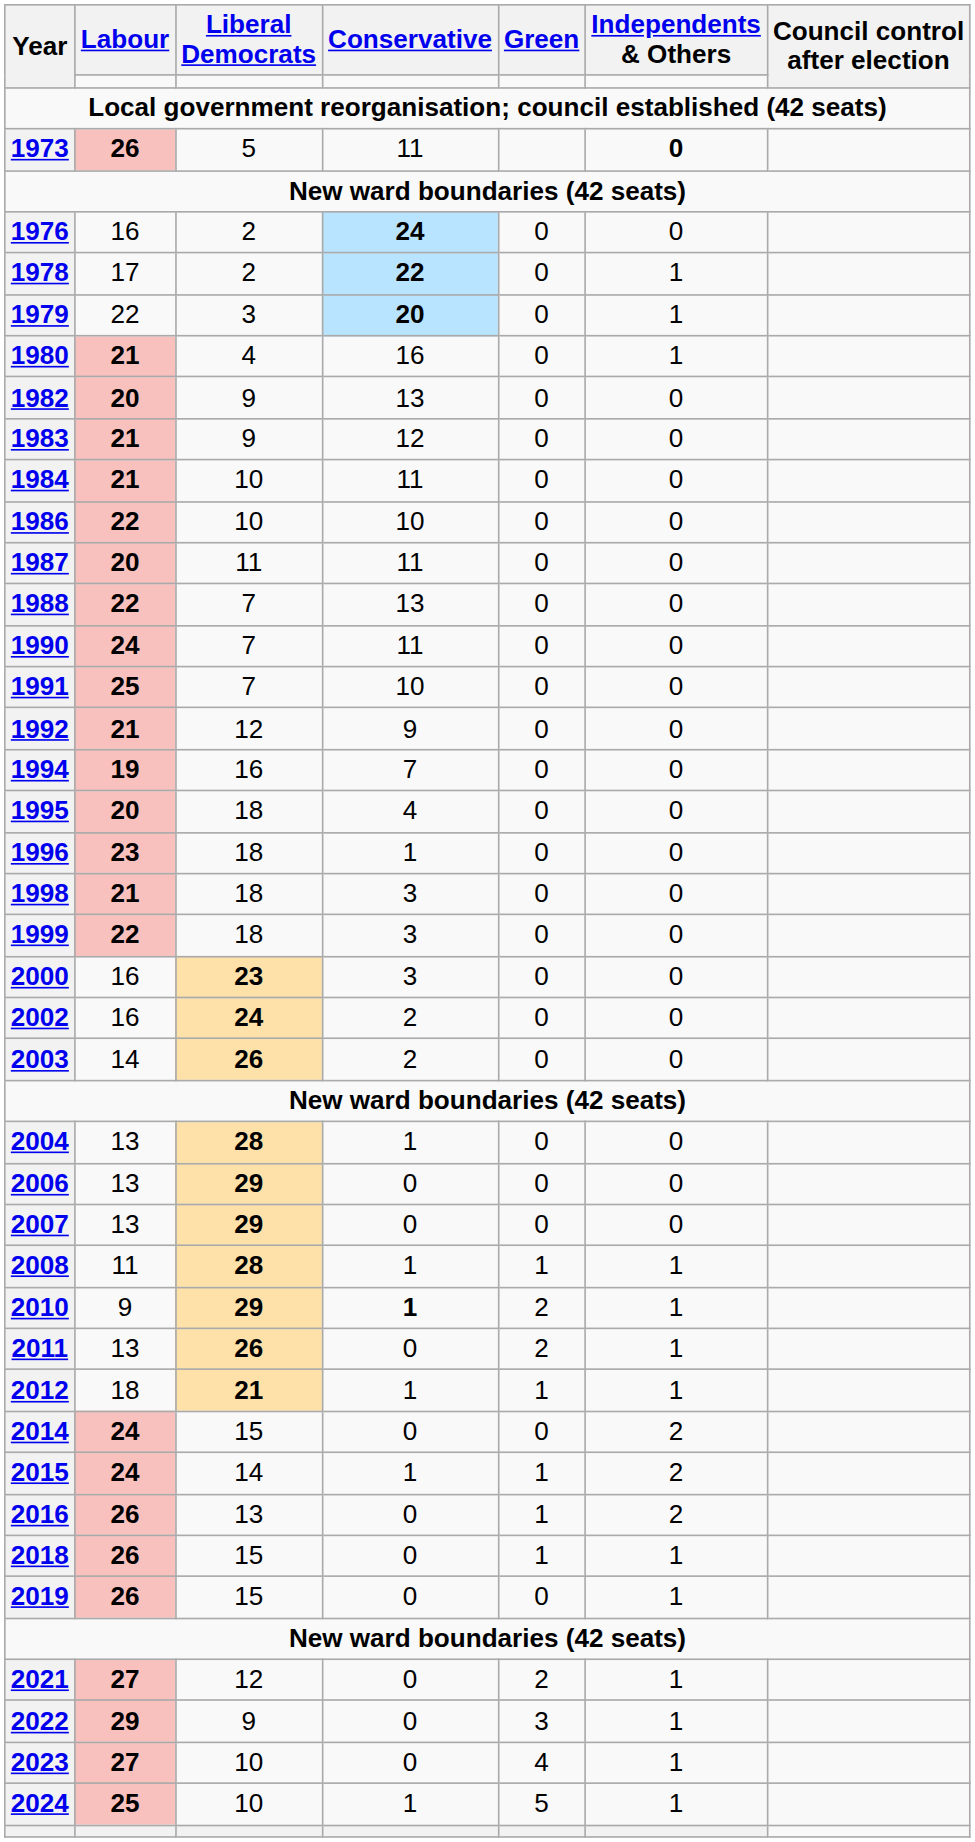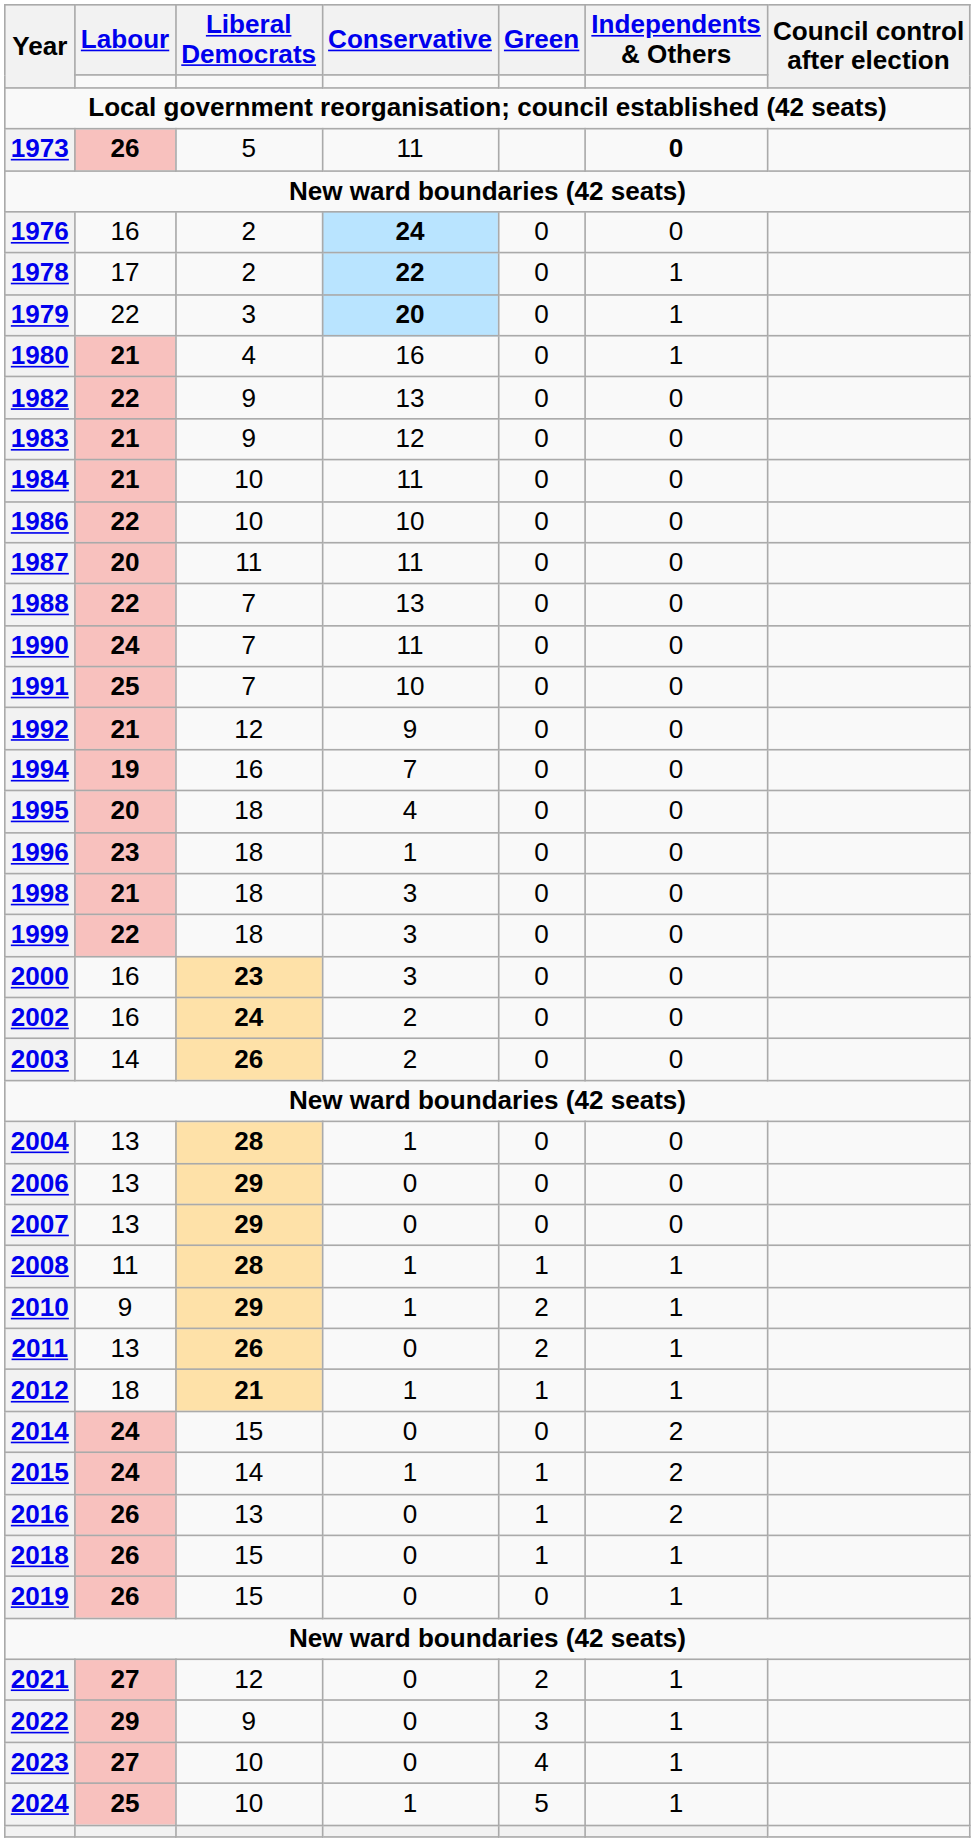1982 | Labour: 20 -> 22
2010 | Conservative: bold -> normal
